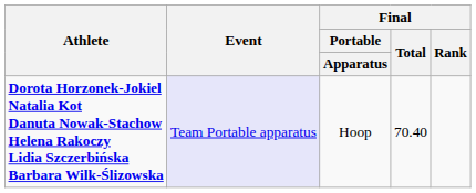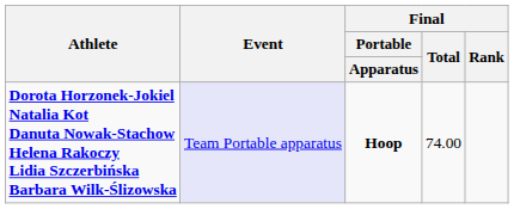row 4 | Final / Portable / Apparatus: normal -> bold
row 4 | Final / Total: 70.40 -> 74.00
